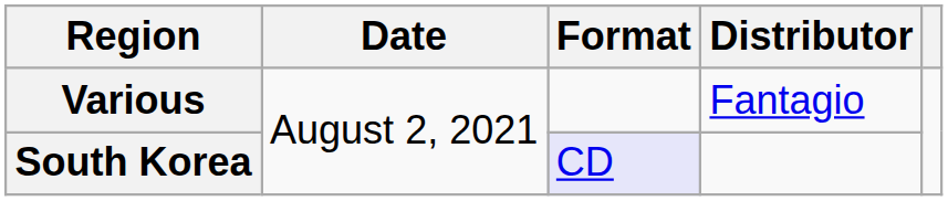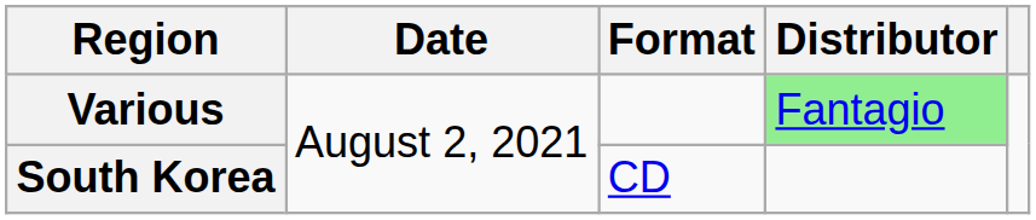Various | Distributor: no background -> lightgreen background
South Korea | Format: lavender background -> no background
